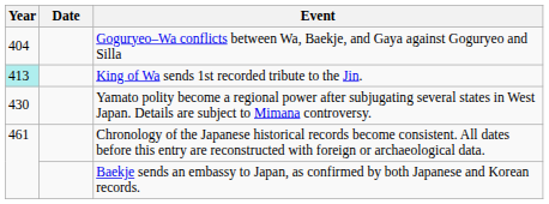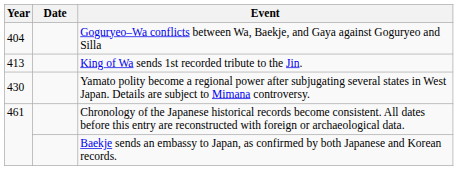King of Wa sends 1st recorded tribute to the Jin. | Year: paleturquoise background -> no background
